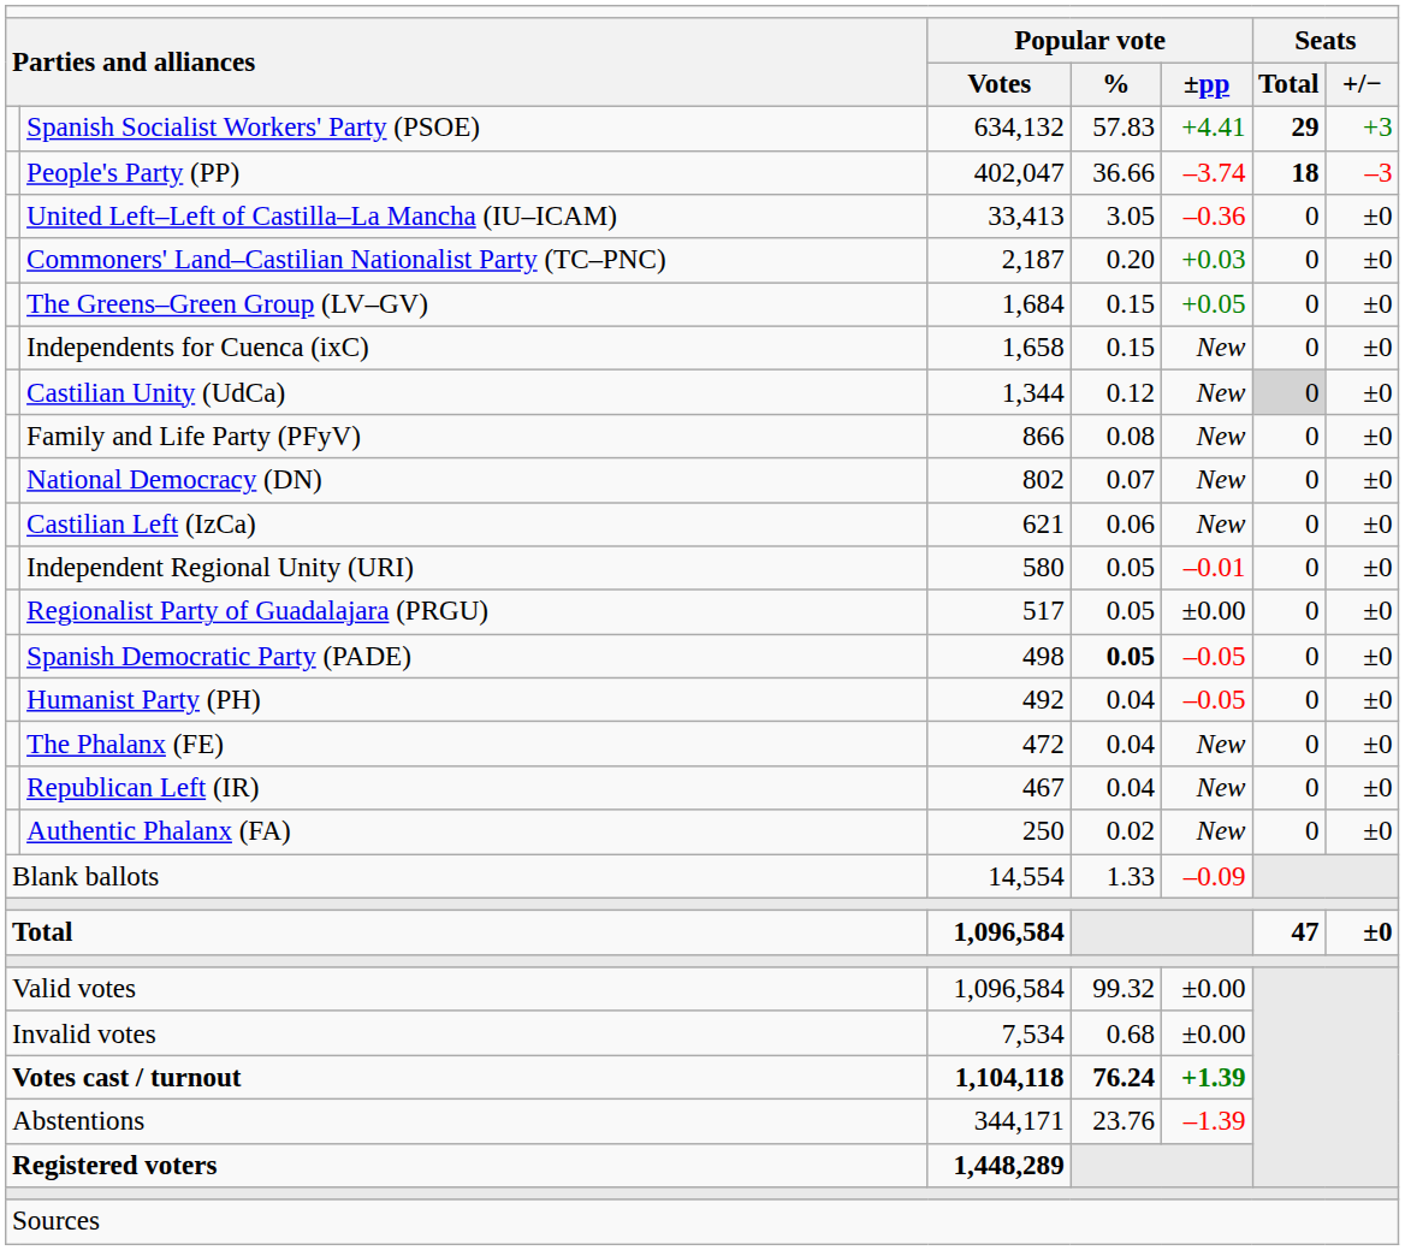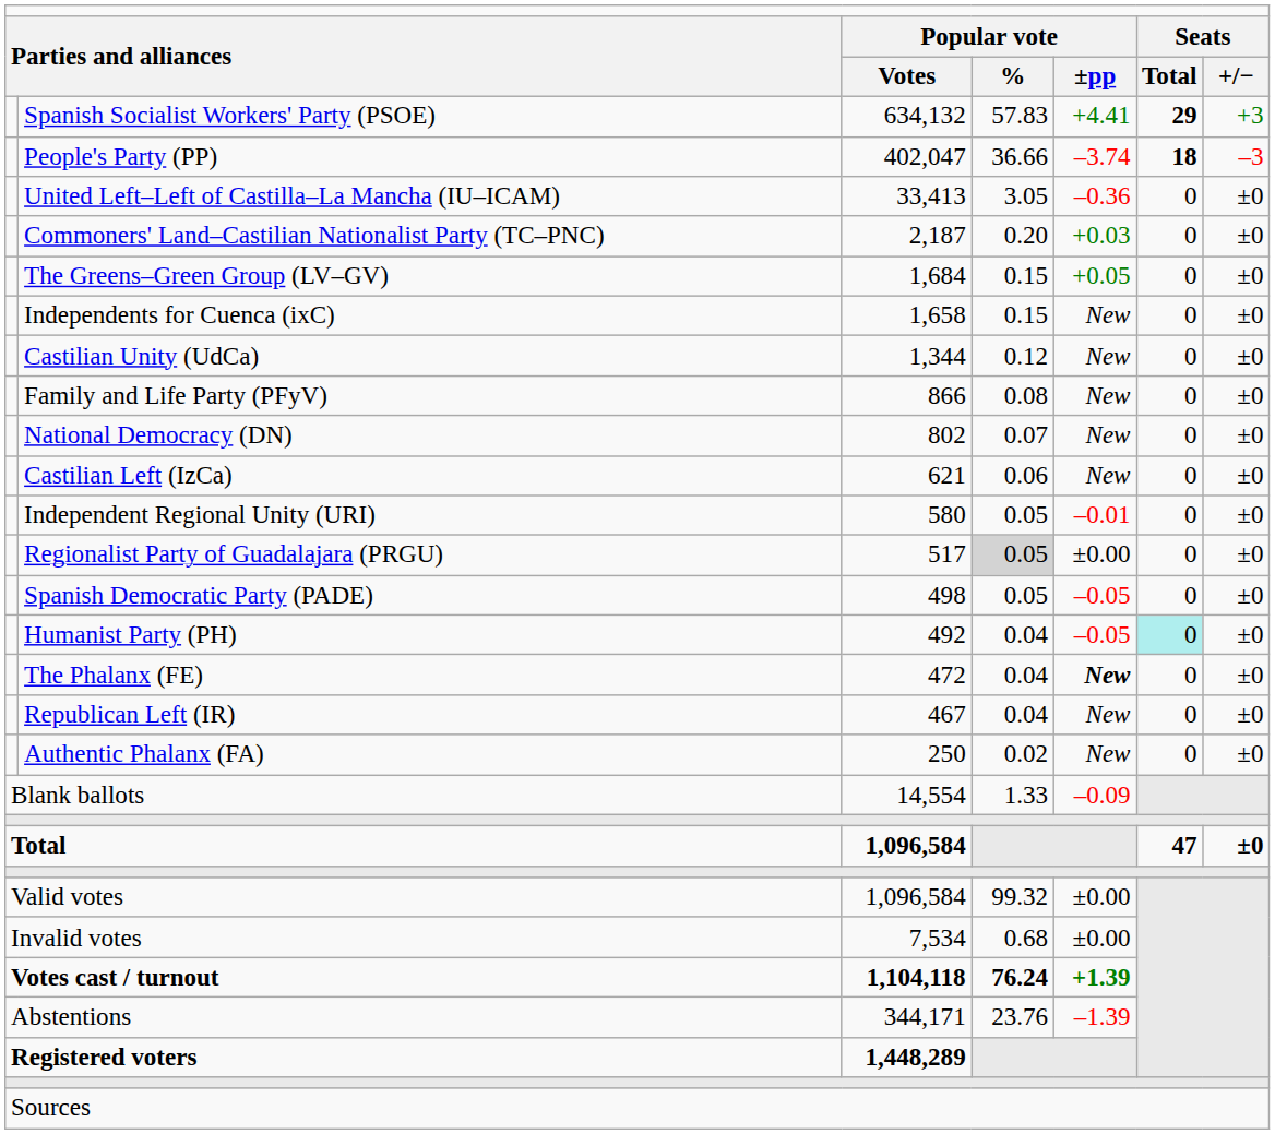Castilian Unity (UdCa) | column 6: lightgrey background -> no background
Regionalist Party of Guadalajara (PRGU) | column 4: no background -> lightgrey background
Spanish Democratic Party (PADE) | column 4: bold -> normal
Humanist Party (PH) | column 6: no background -> paleturquoise background
The Phalanx (FE) | column 5: normal -> bold
